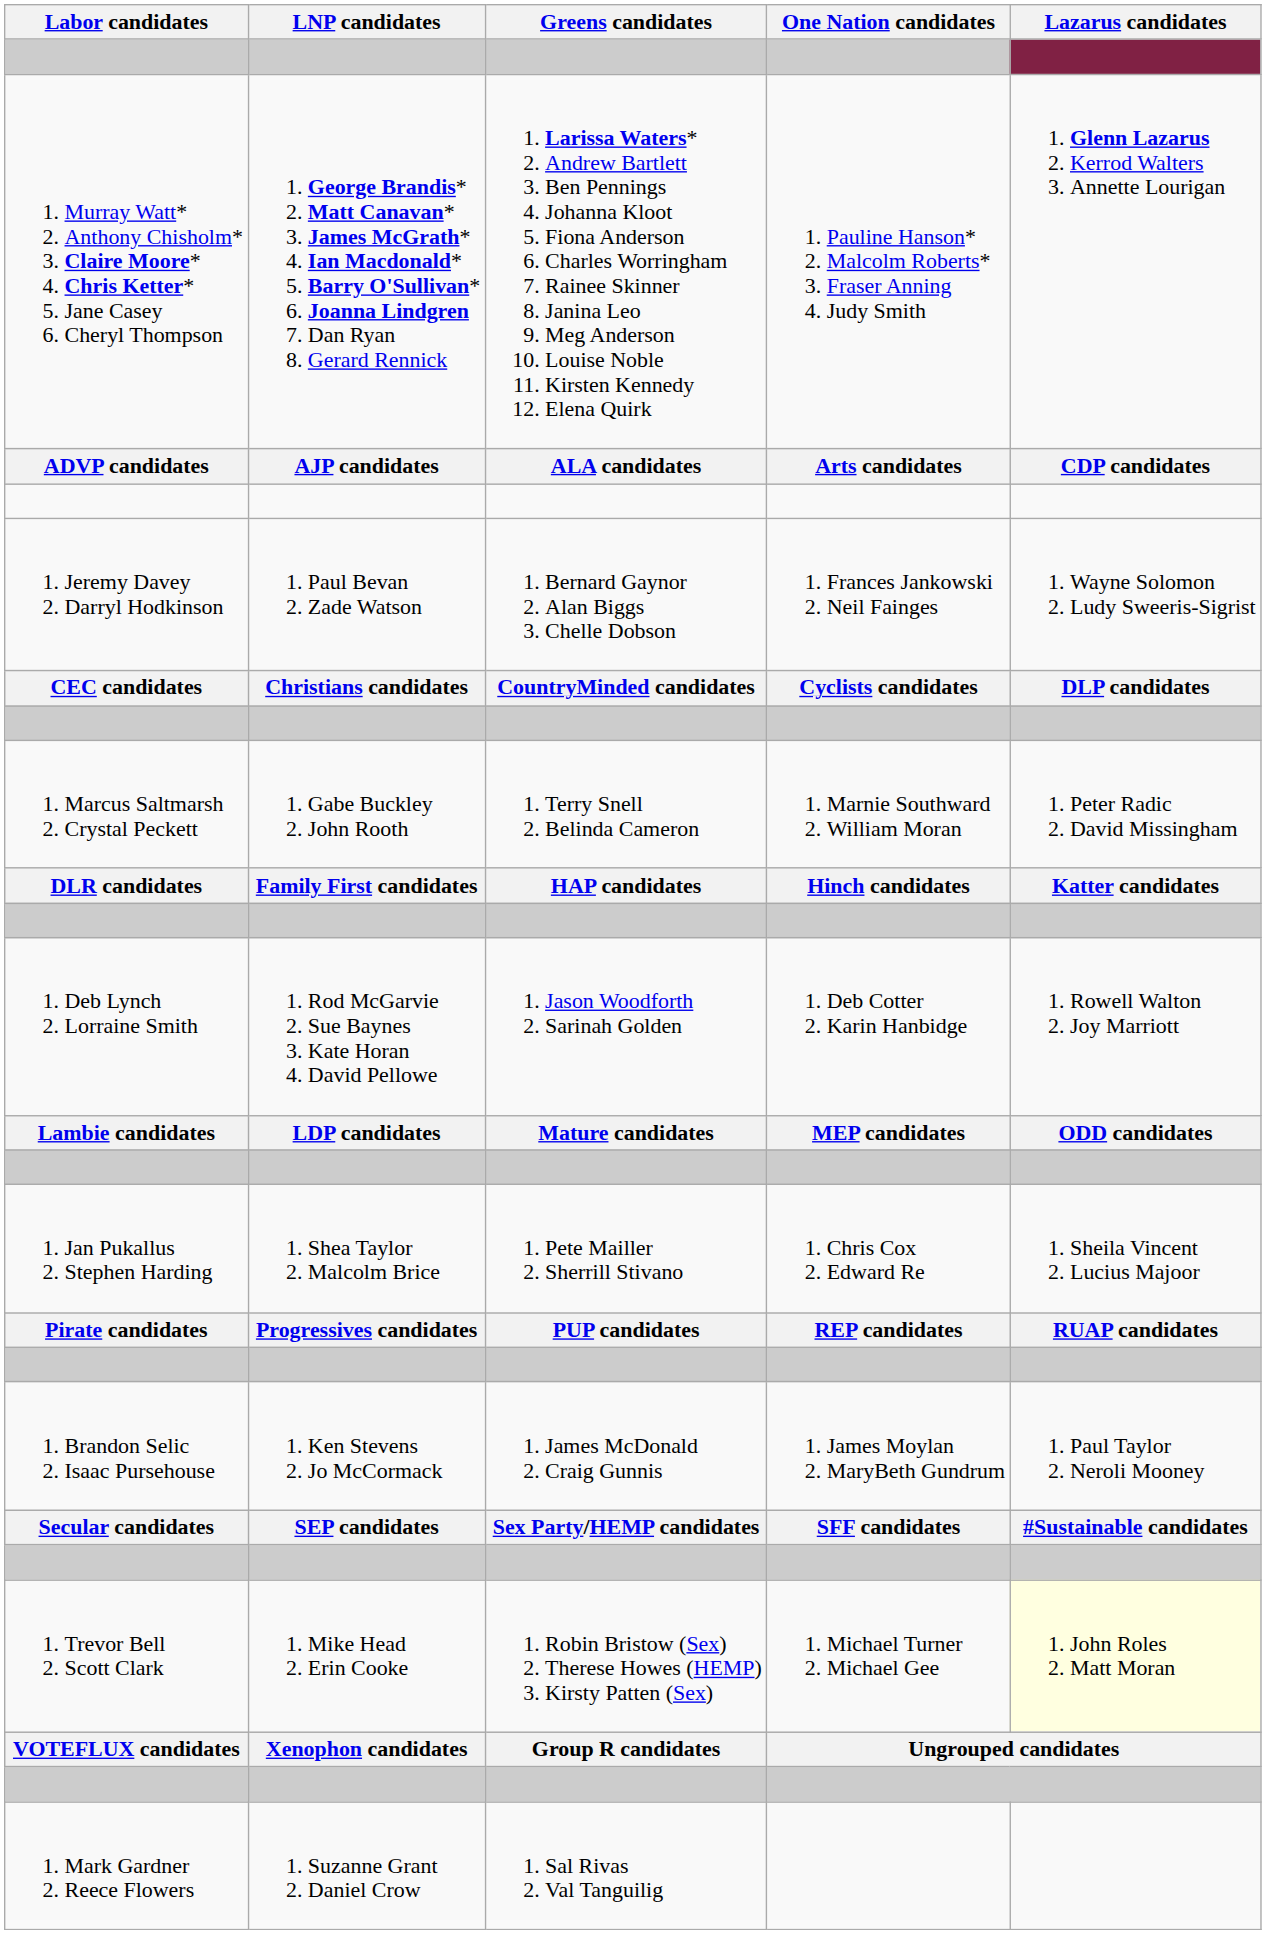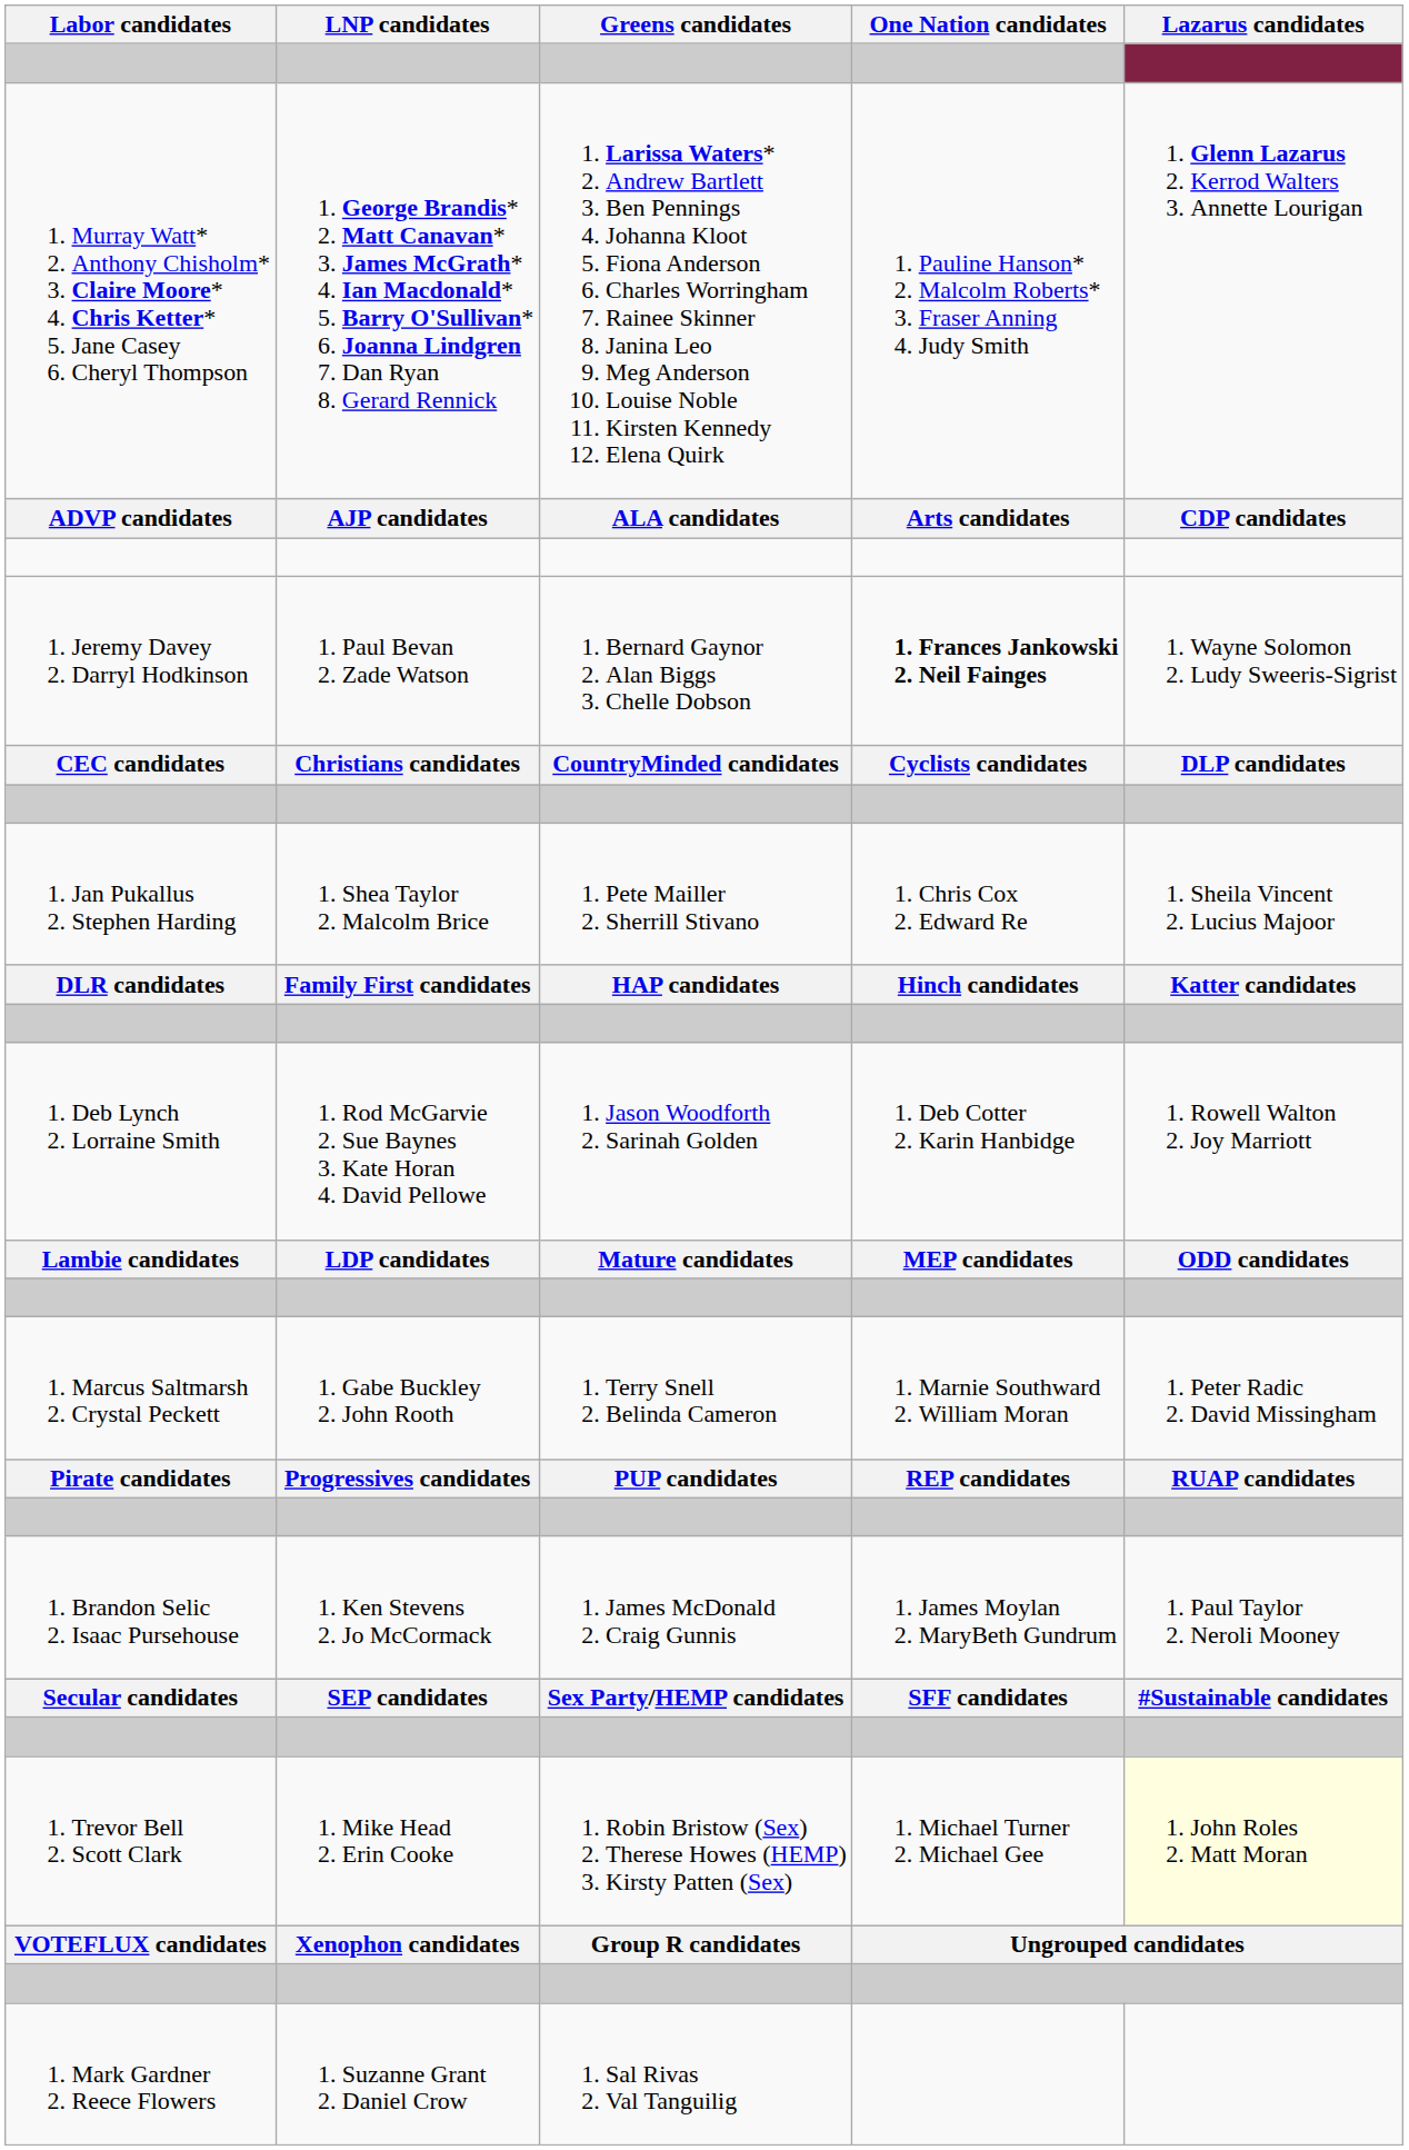Jeremy Davey Darryl Hodkinson | One Nation candidates: normal -> bold
rows swapped: Jan Pukallus Stephen Harding <-> Marcus Saltmarsh Crystal Peckett
